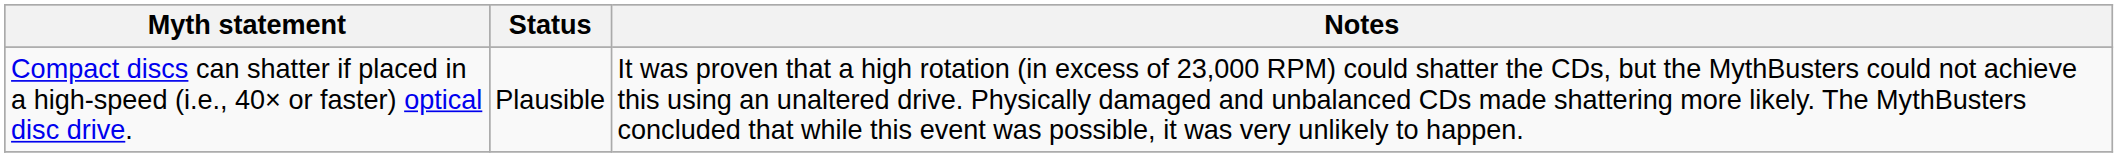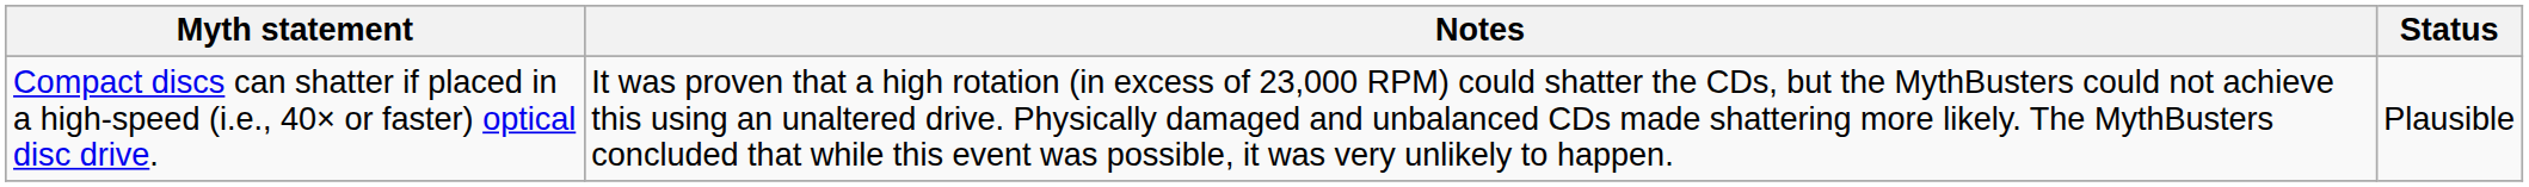columns swapped: Status <-> Notes
